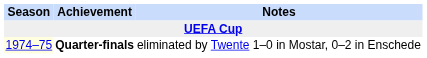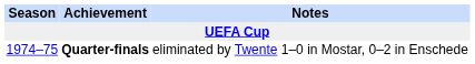Quarter-finals | Season: lightyellow background -> no background
